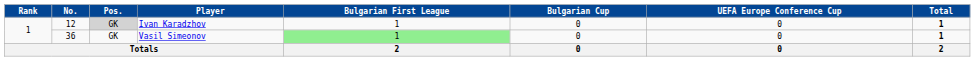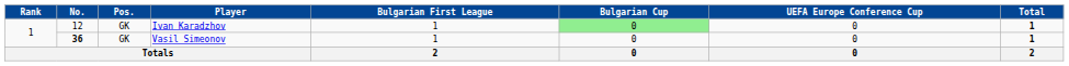Ivan Karadzhov | Pos.: lightgrey background -> no background
Ivan Karadzhov | Bulgarian Cup: no background -> lightgreen background
Vasil Simeonov | No.: normal -> bold
Vasil Simeonov | Bulgarian First League: lightgreen background -> no background
